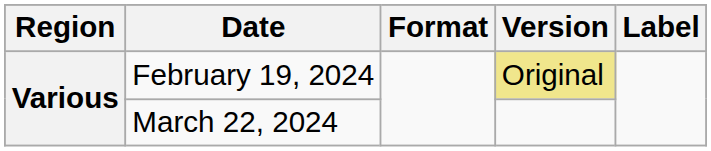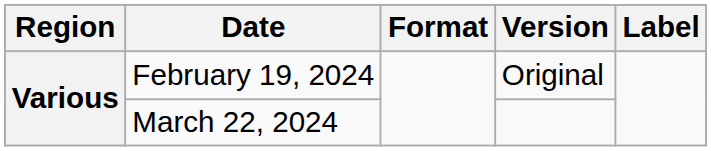February 19, 2024 | Version: khaki background -> no background
